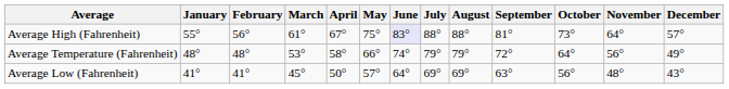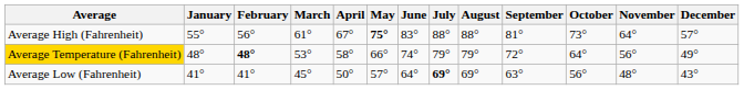row 2 | May: normal -> bold
row 2 | June: lavender background -> no background
row 3 | Average: no background -> gold background
row 3 | February: normal -> bold
row 4 | July: normal -> bold
